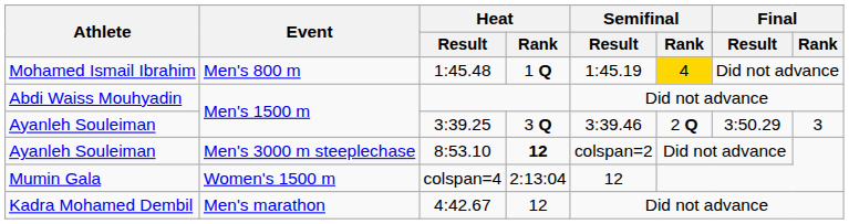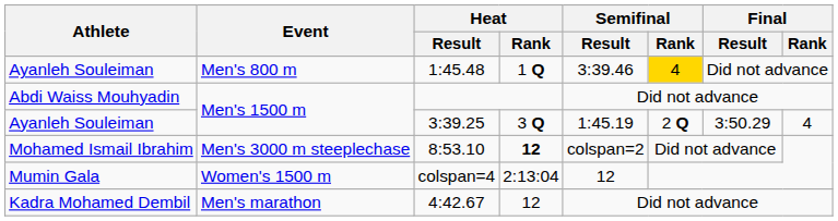1:45.48 | Athlete: Mohamed Ismail Ibrahim -> Ayanleh Souleiman
1:45.48 | Semifinal / Result: 1:45.19 -> 3:39.46
3:39.25 | Semifinal / Result: 3:39.46 -> 1:45.19
3:39.25 | Final / Rank: 3 -> 4
8:53.10 | Athlete: Ayanleh Souleiman -> Mohamed Ismail Ibrahim
